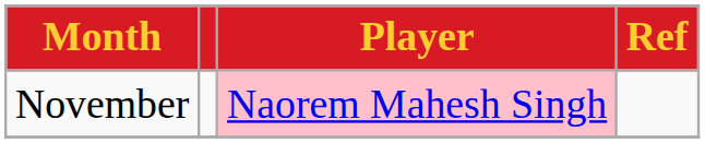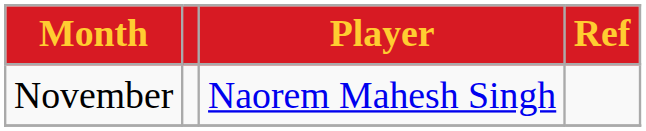November | Player: pink background -> no background
